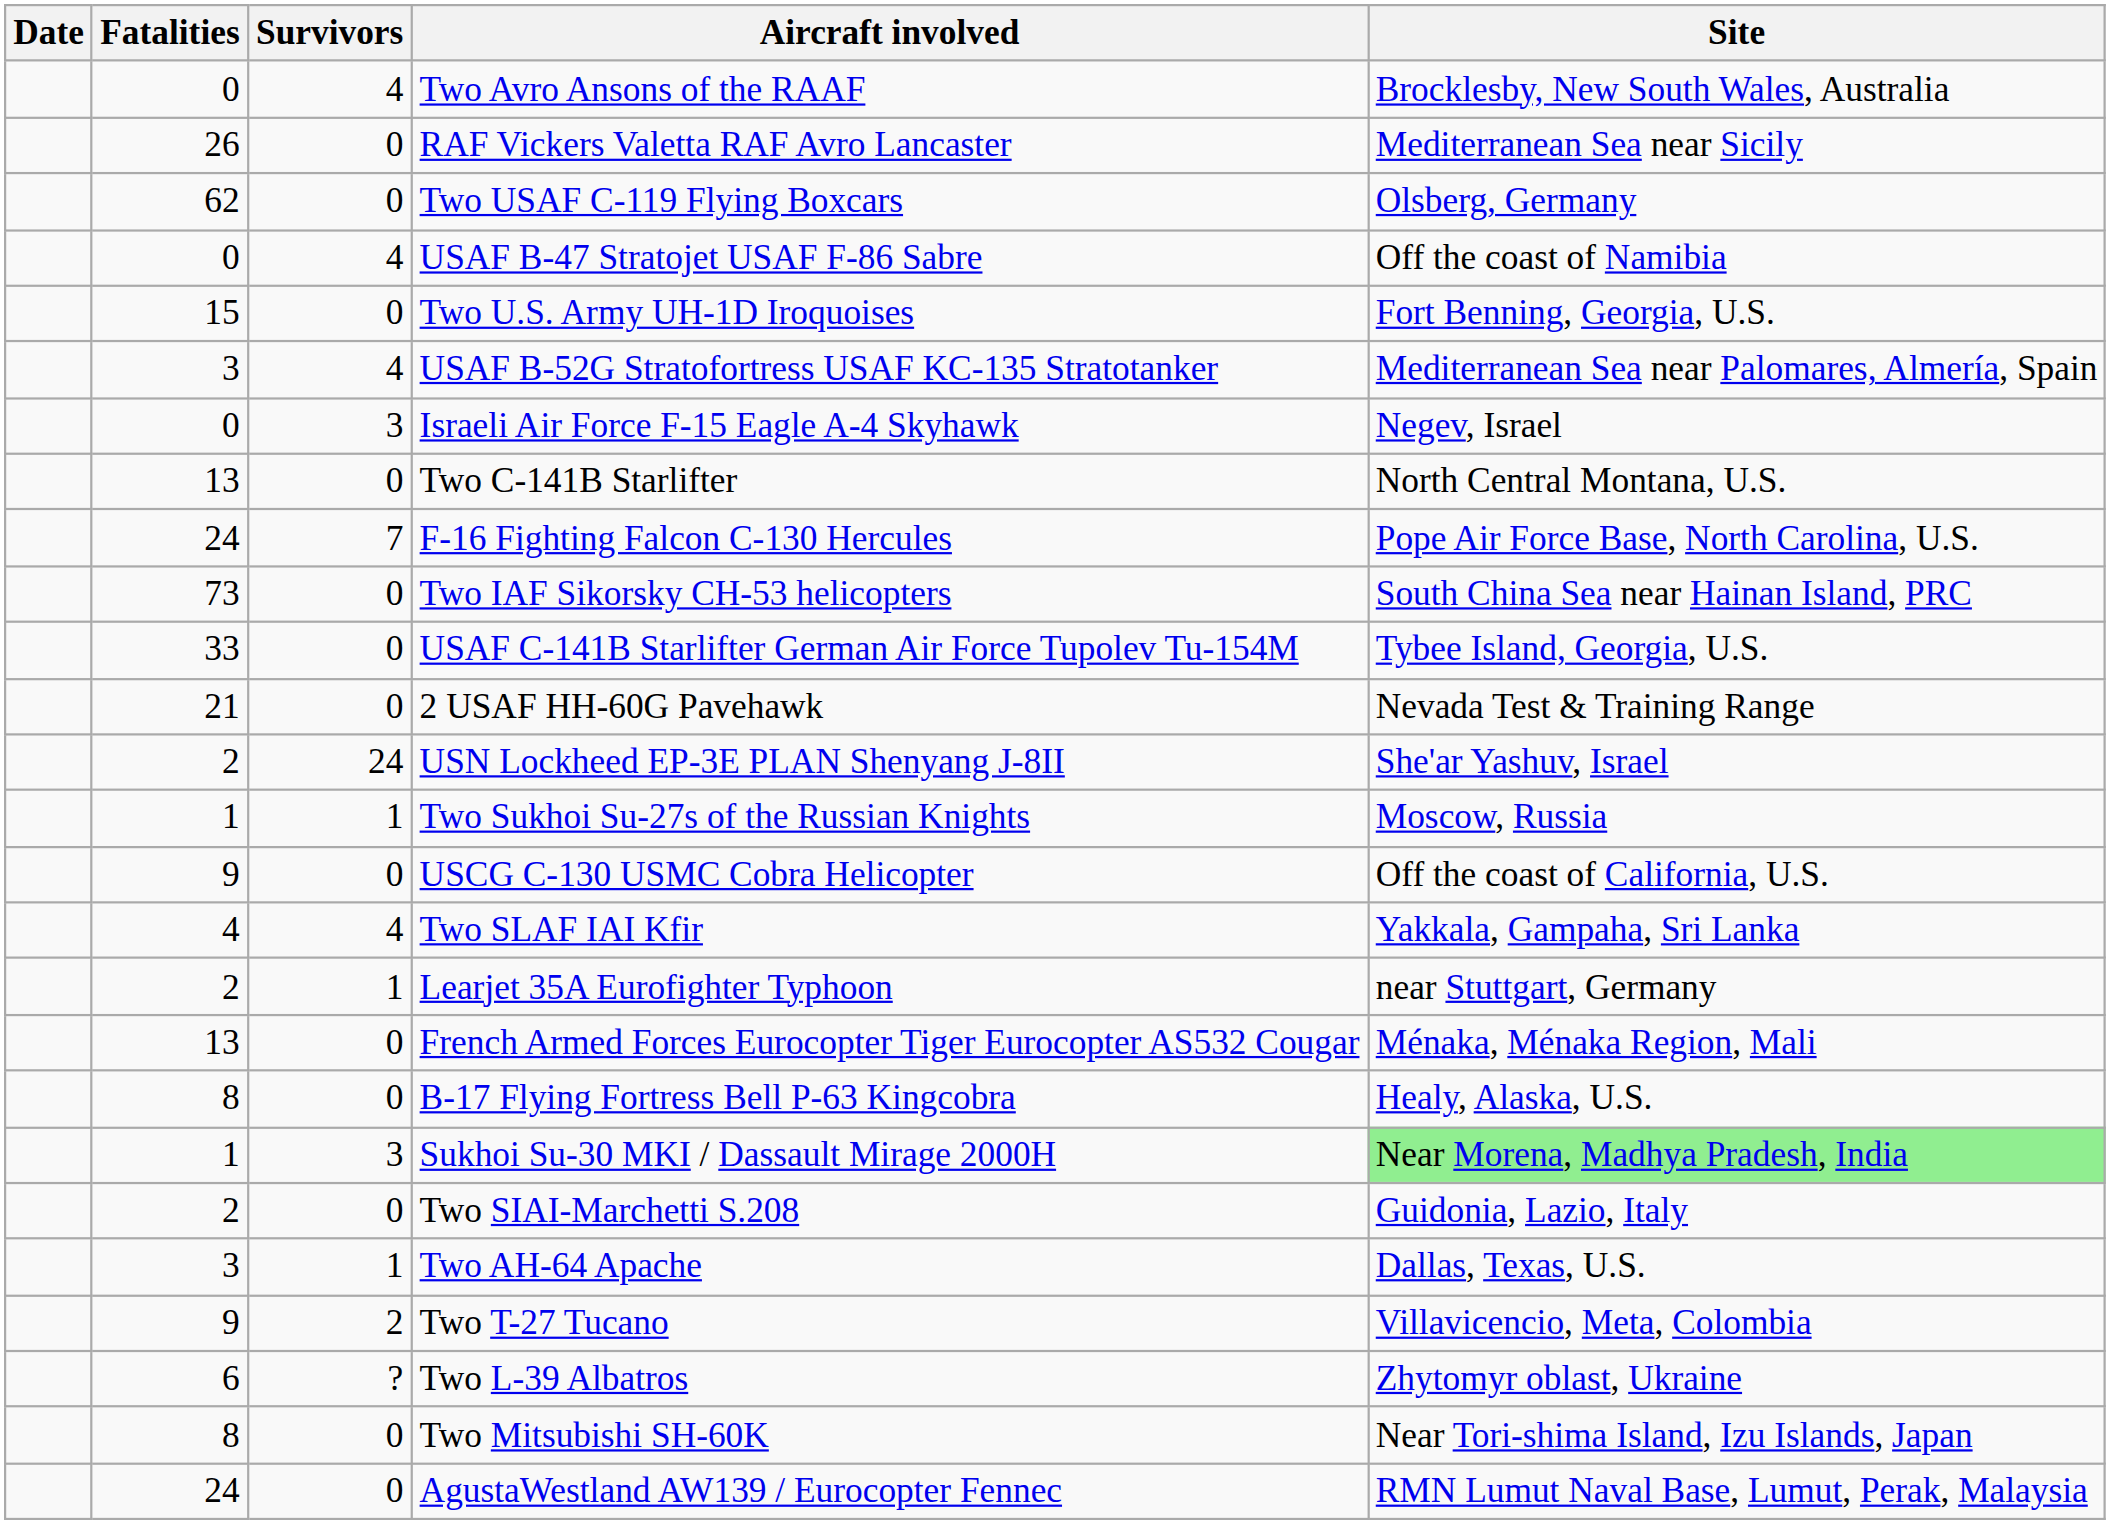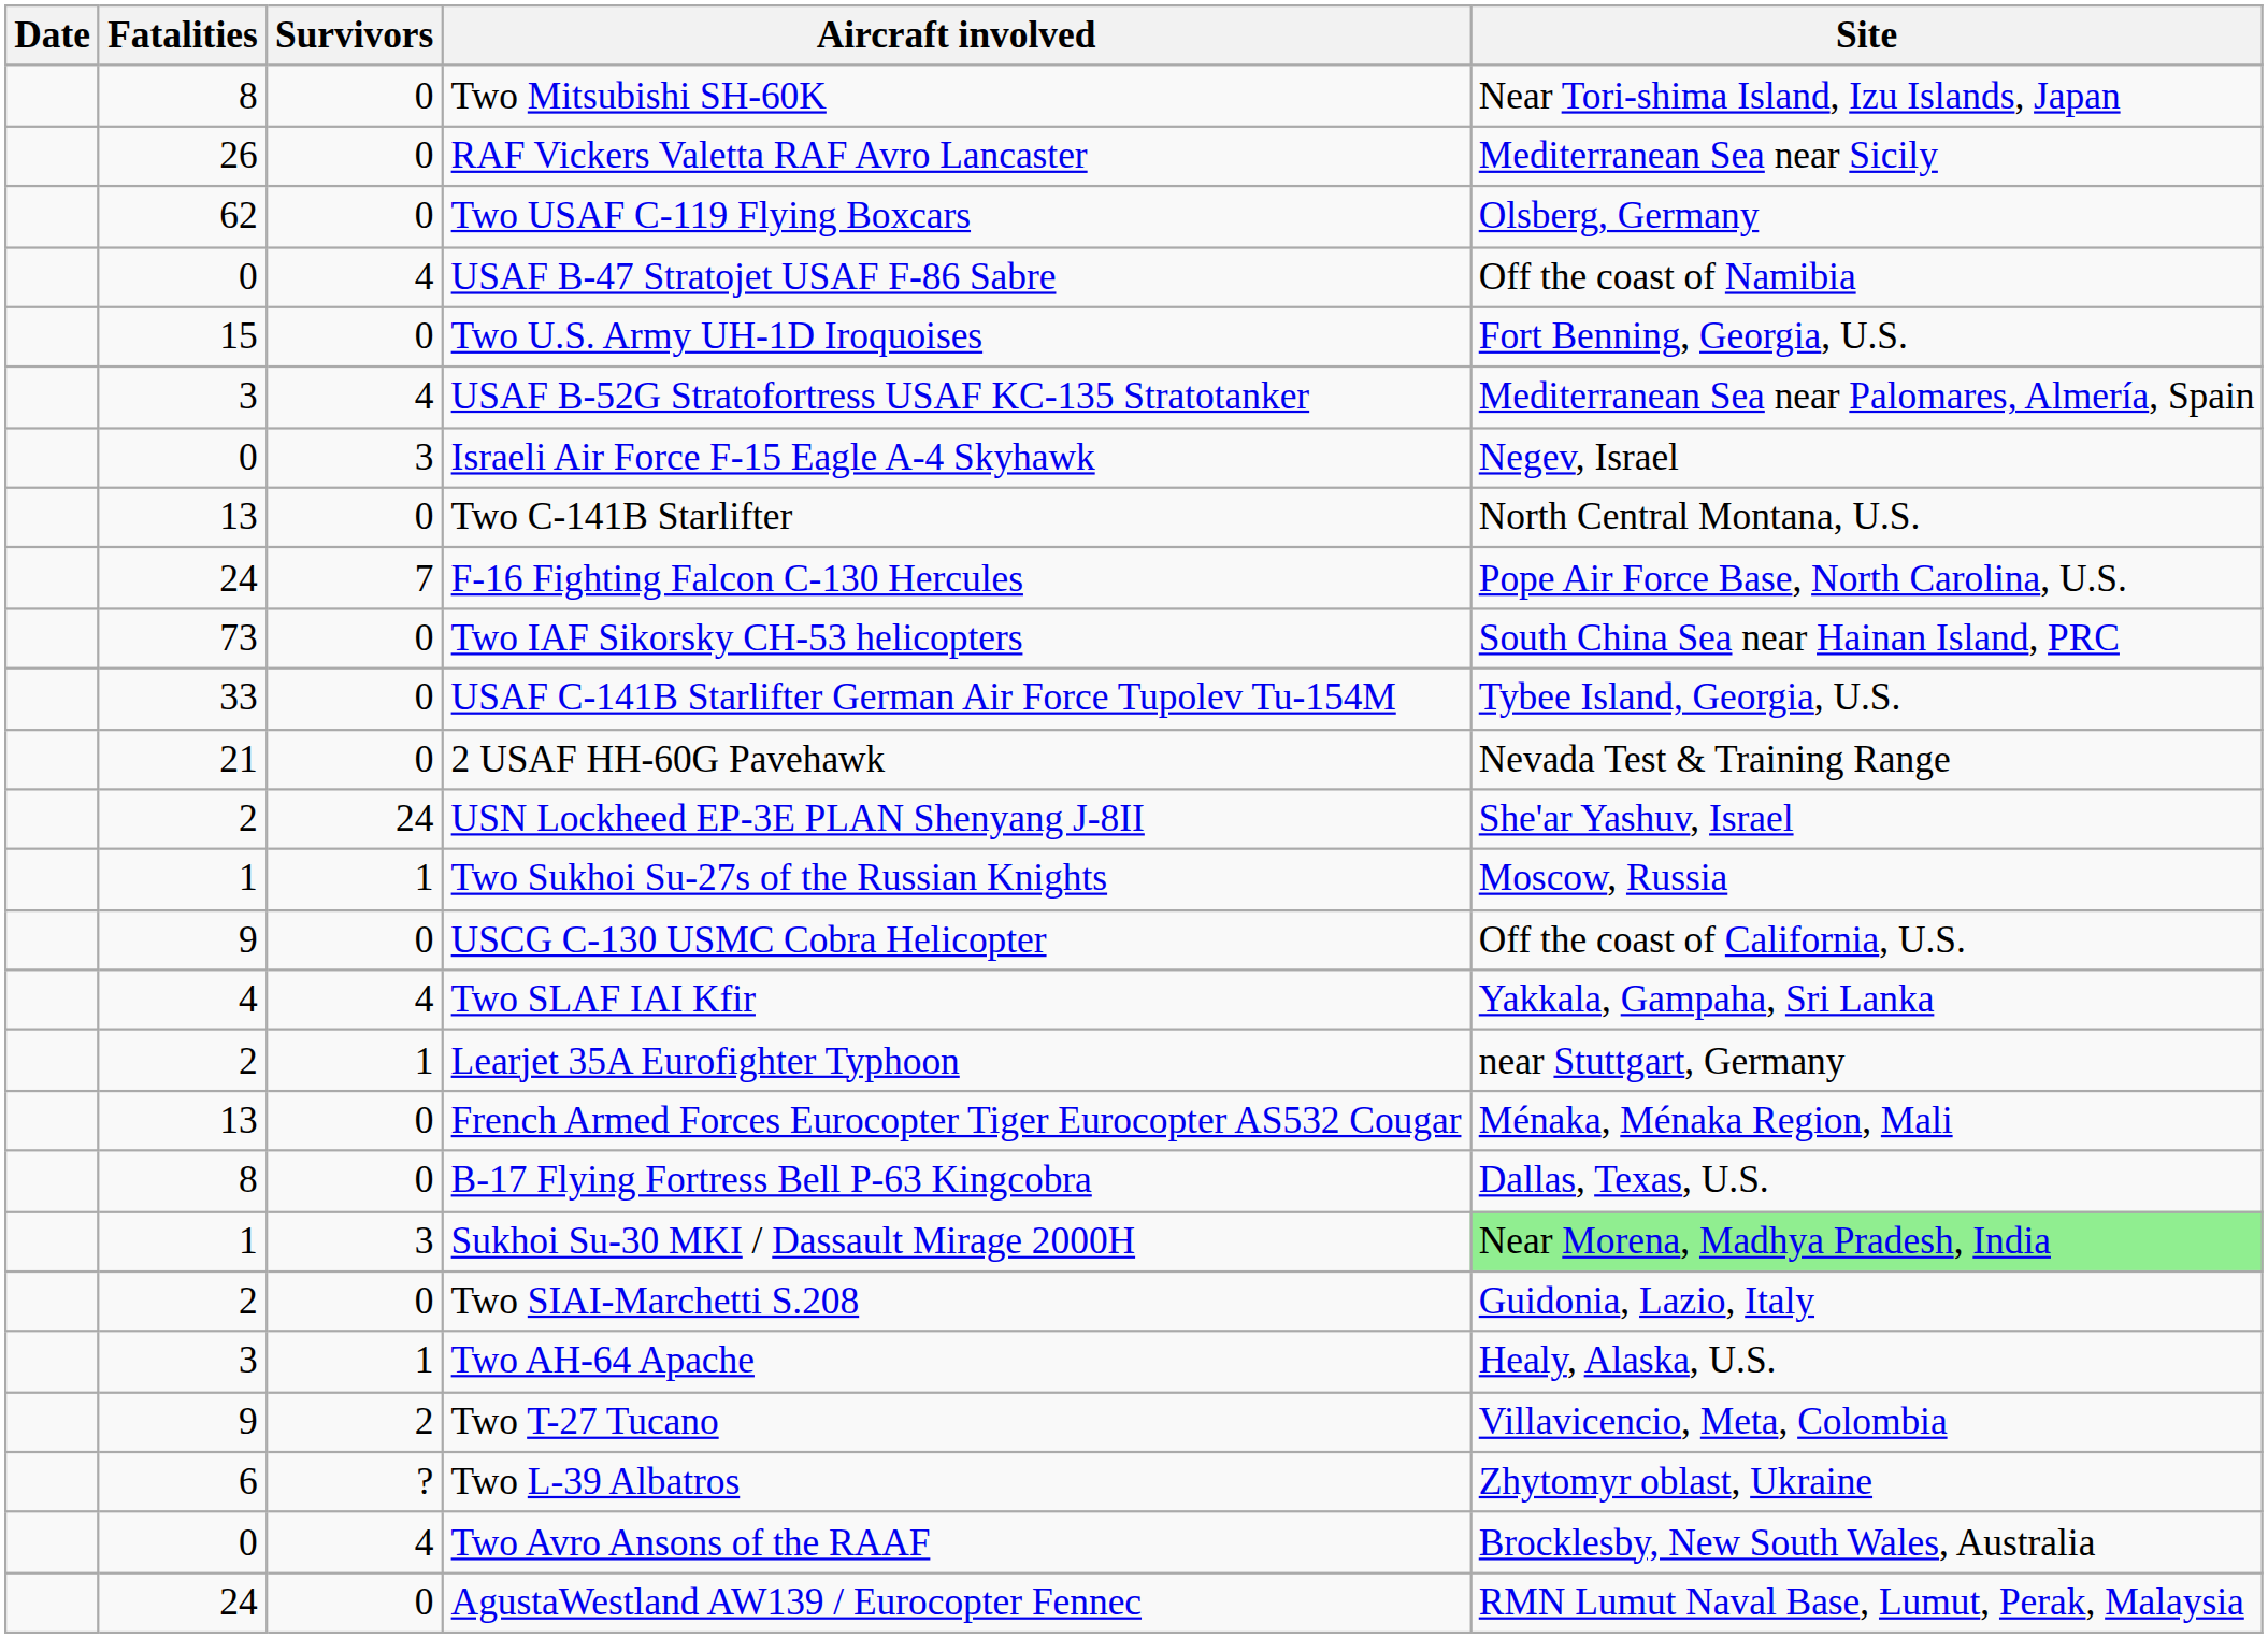rows swapped: Two Avro Ansons of the RAAF <-> Two Mitsubishi SH-60K
B-17 Flying Fortress Bell P-63 Kingcobra | Site: Healy, Alaska, U.S. -> Dallas, Texas, U.S.
Two AH-64 Apache | Site: Dallas, Texas, U.S. -> Healy, Alaska, U.S.
